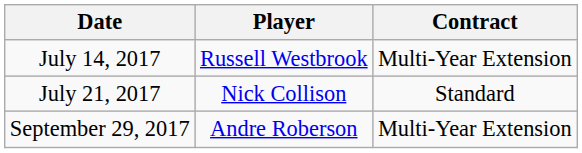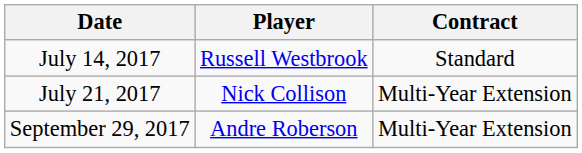July 14, 2017 | Contract: Multi-Year Extension -> Standard
July 21, 2017 | Contract: Standard -> Multi-Year Extension
